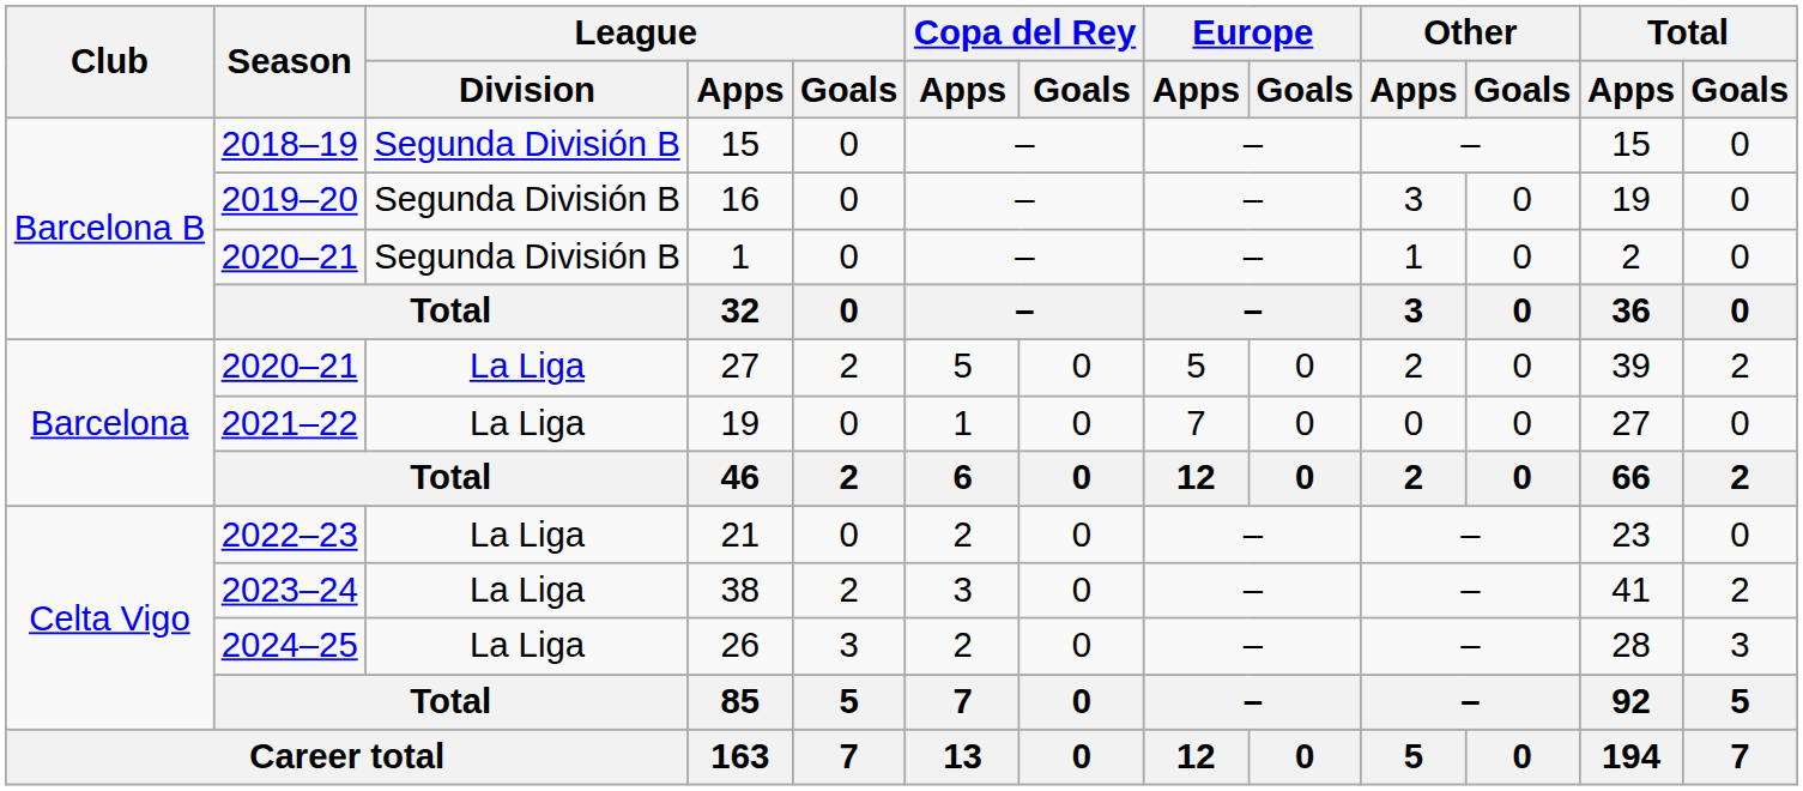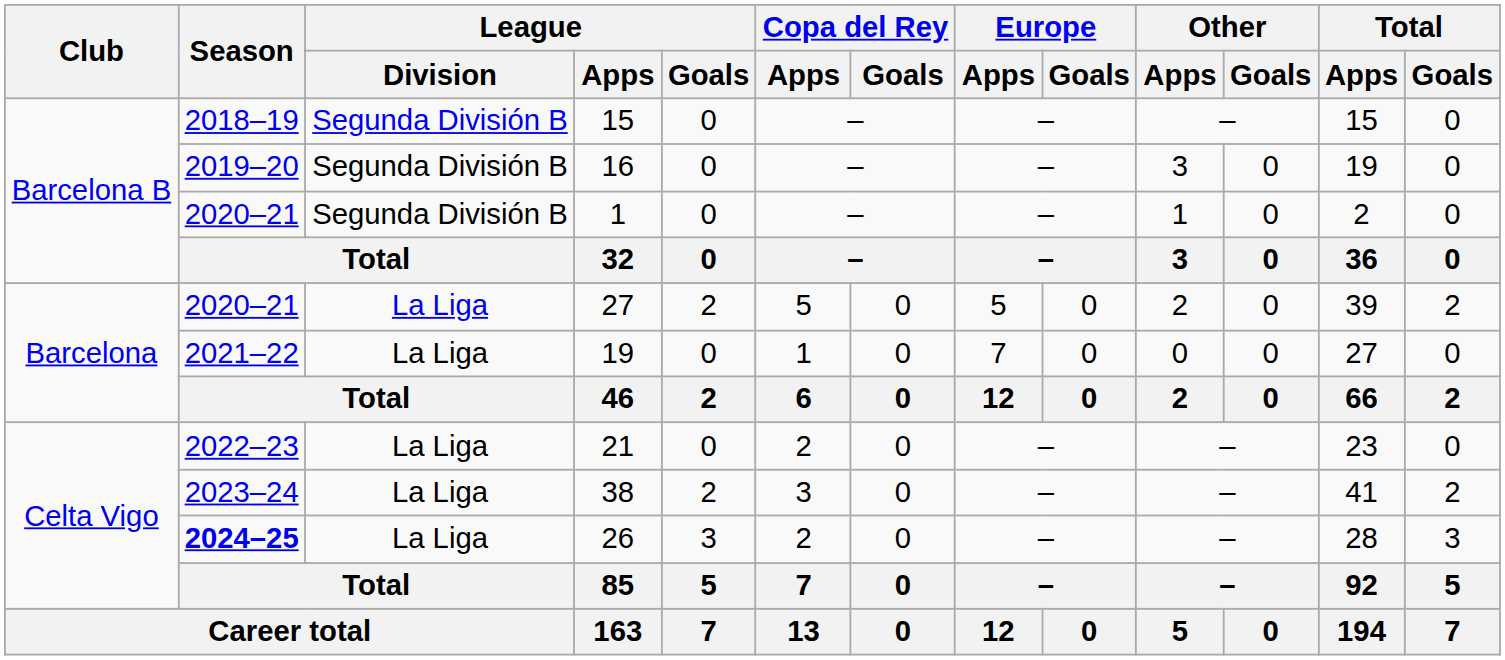26 | Season: normal -> bold
